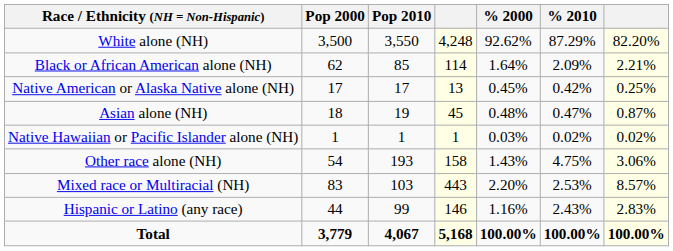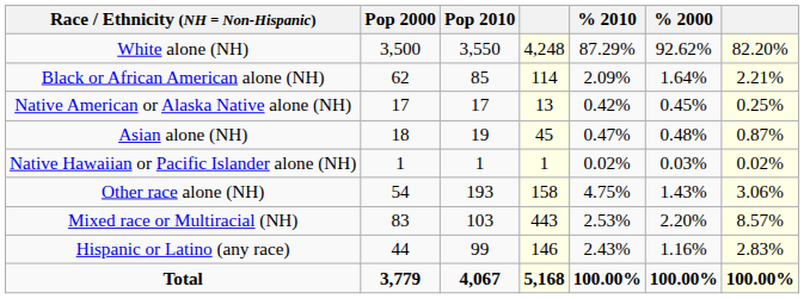columns swapped: % 2000 <-> % 2010
